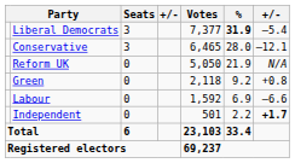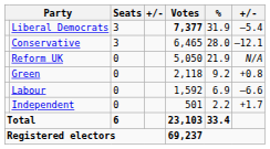Liberal Democrats | Votes: normal -> bold
Liberal Democrats | %: bold -> normal
Independent | column 7: bold -> normal
